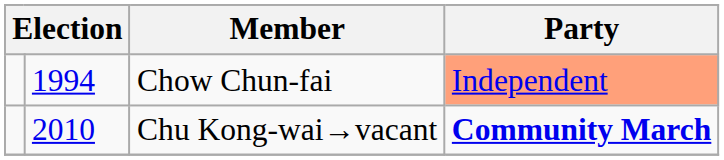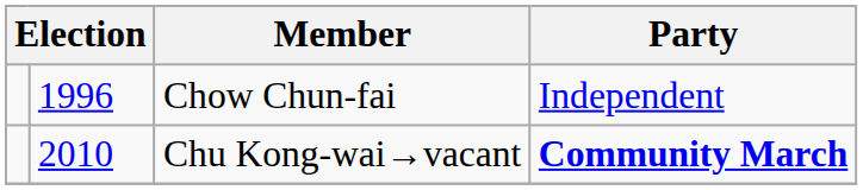Chow Chun-fai | column 2: 1994 -> 1996
Chow Chun-fai | Party: lightsalmon background -> no background
